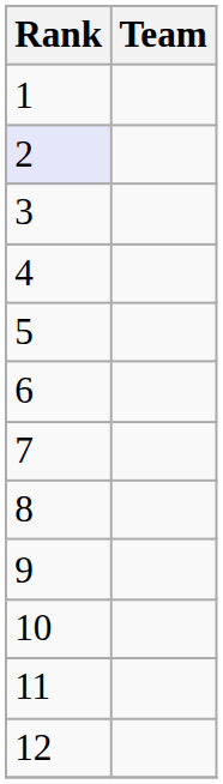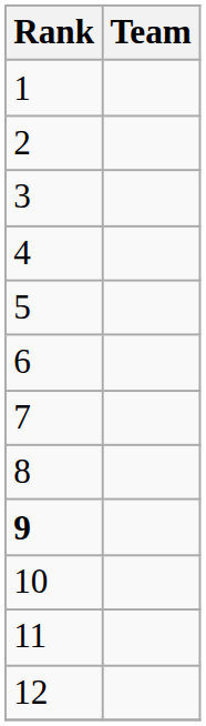2 | Rank: lavender background -> no background
9 | Rank: normal -> bold
